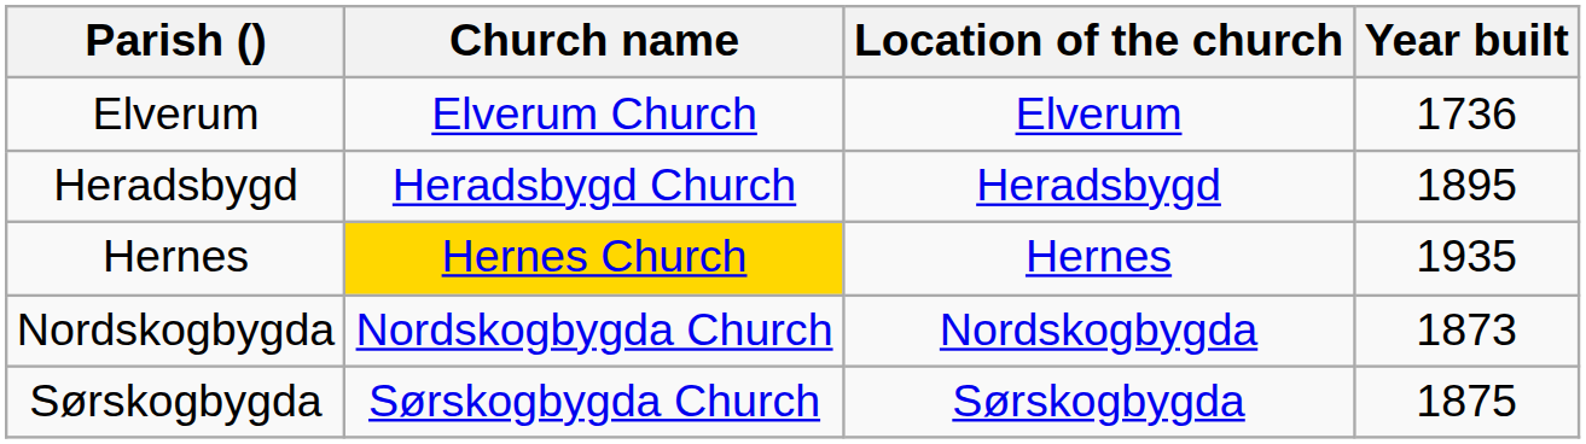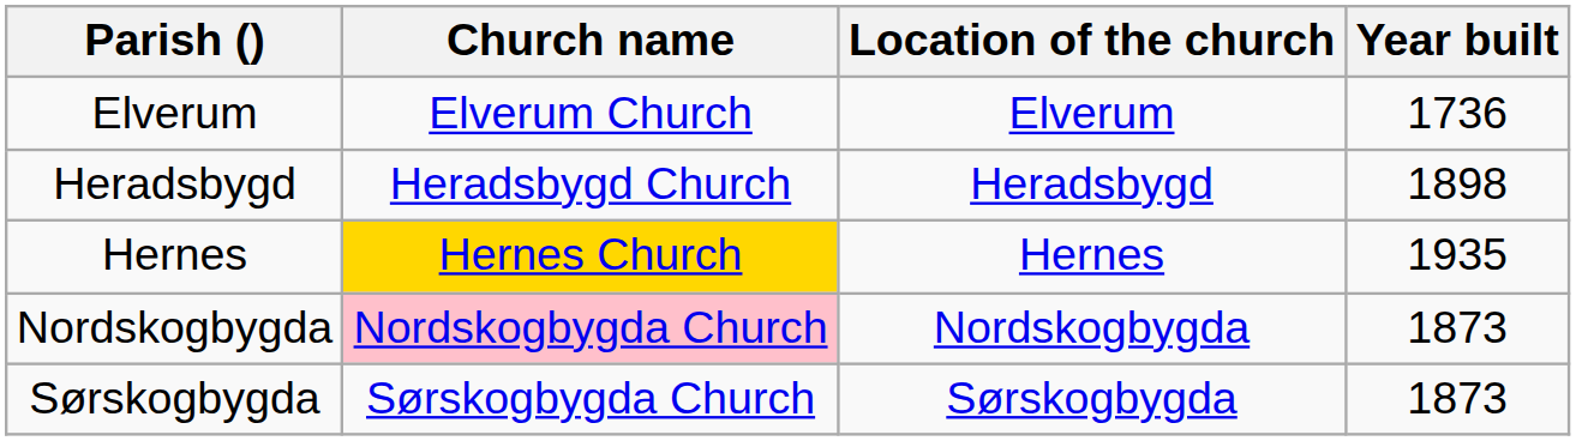row 3 | Year built: 1895 -> 1898
row 5 | Church name: no background -> pink background
row 6 | Year built: 1875 -> 1873
